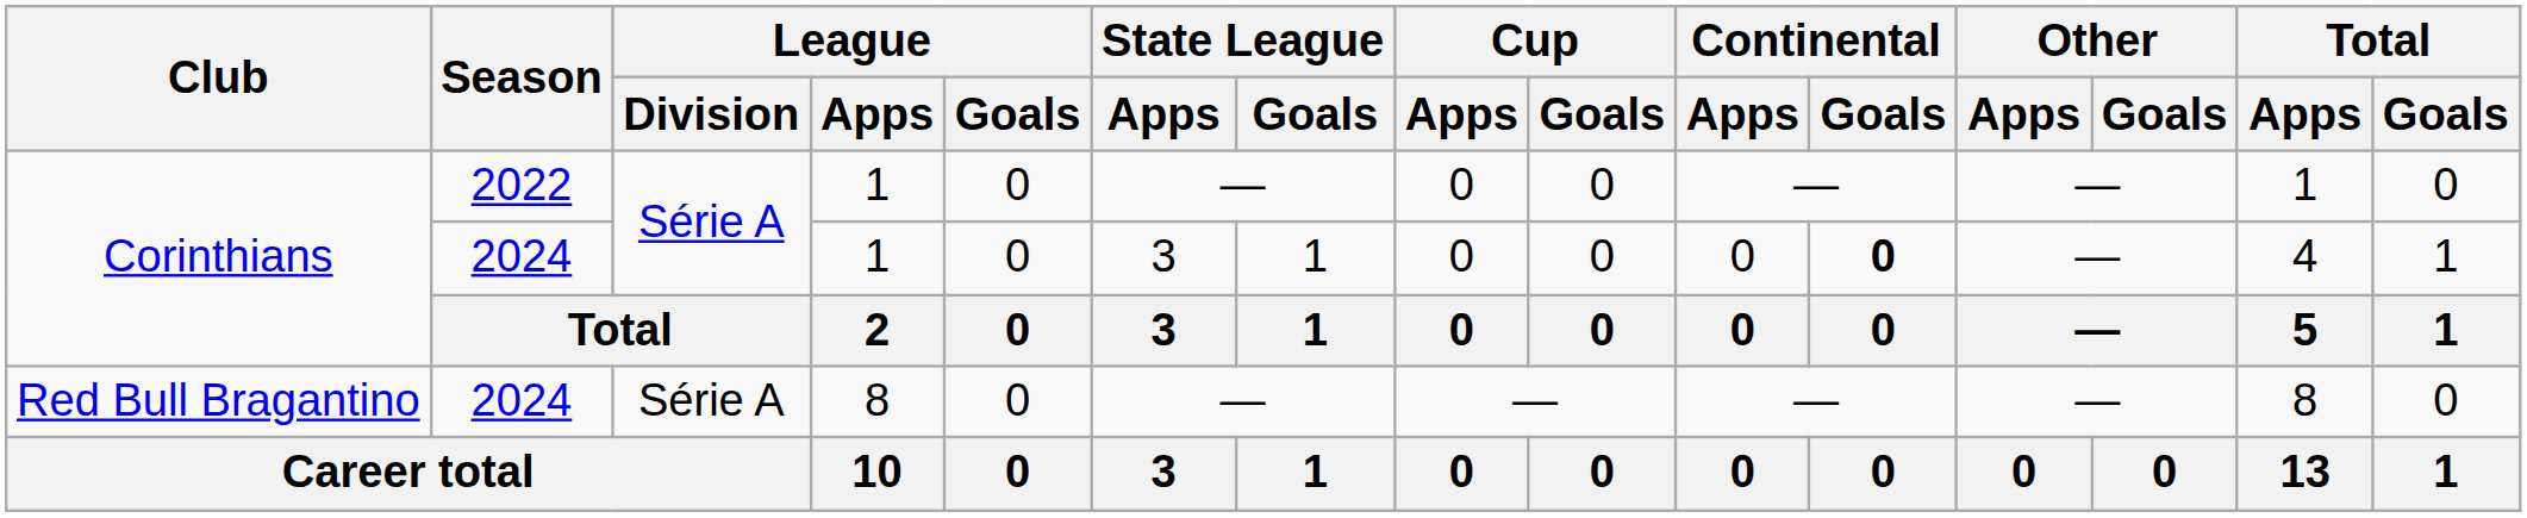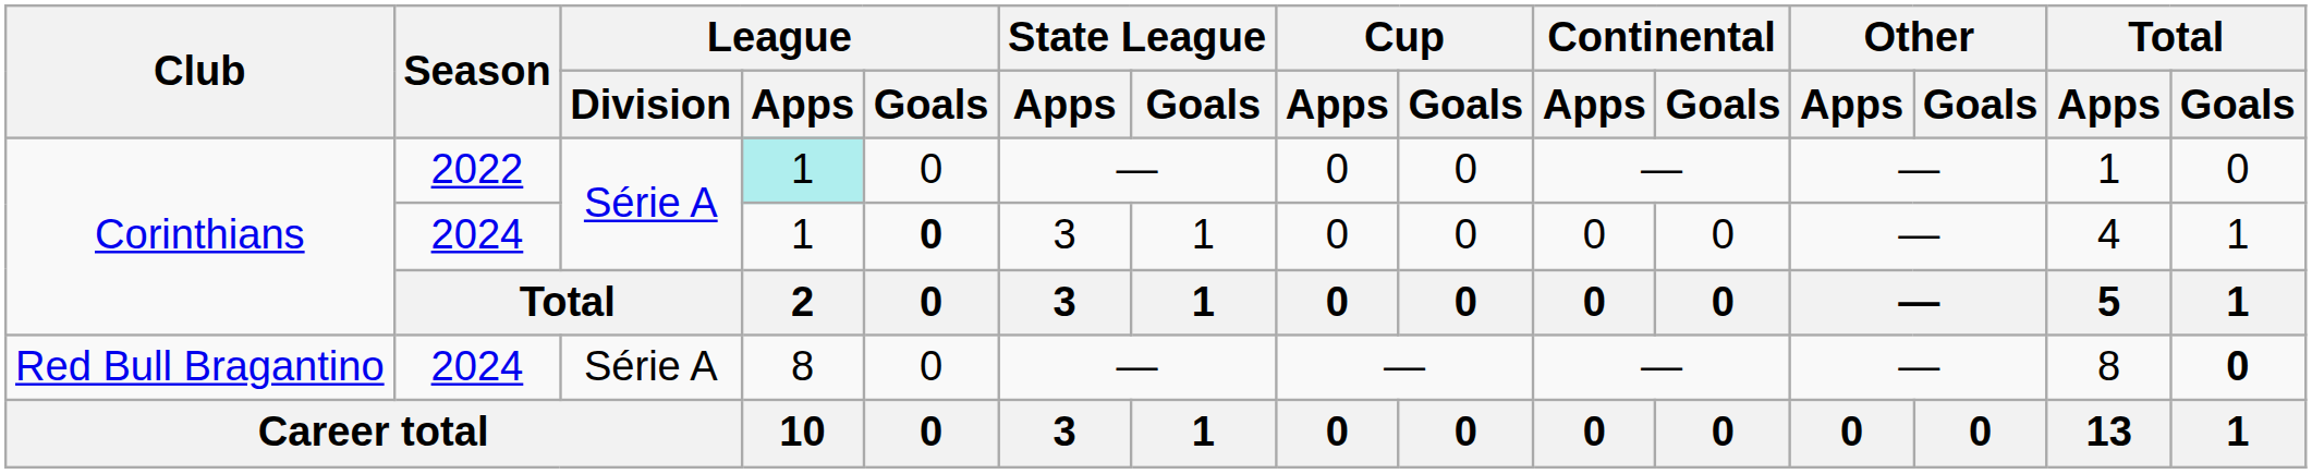Corinthians / 2022 | League / Apps: no background -> paleturquoise background
Corinthians / 2024 | League / Goals: normal -> bold
Corinthians / 2024 | Continental / Goals: bold -> normal
Red Bull Bragantino | Total / Goals: normal -> bold
